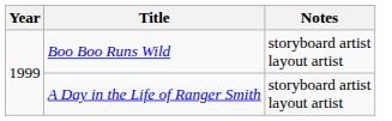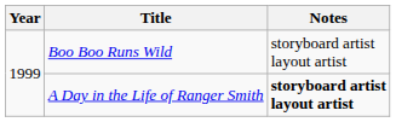A Day in the Life of Ranger Smith | Notes: normal -> bold
